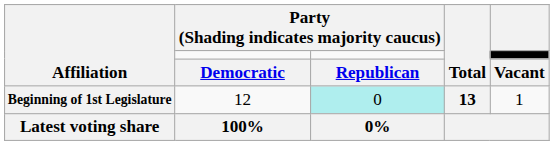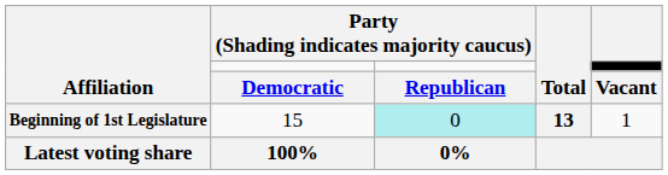Beginning of 1st Legislature | column 2: 12 -> 15
